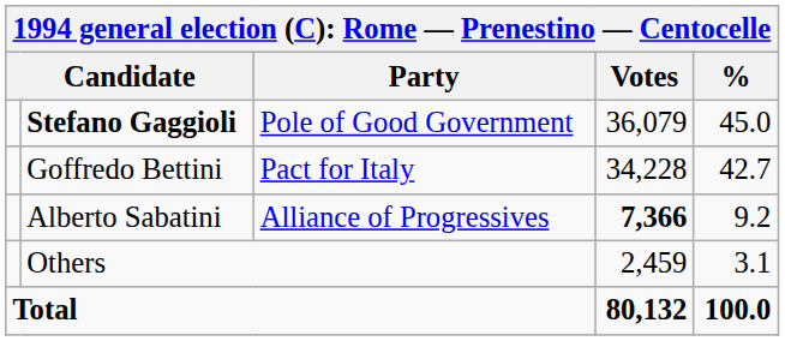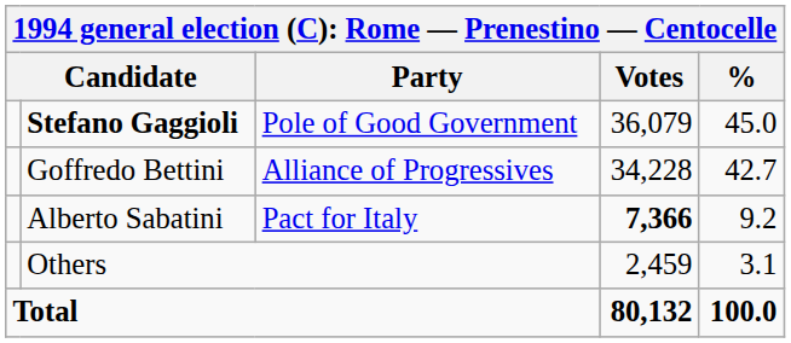Goffredo Bettini | Party: Pact for Italy -> Alliance of Progressives
Alberto Sabatini | Party: Alliance of Progressives -> Pact for Italy
